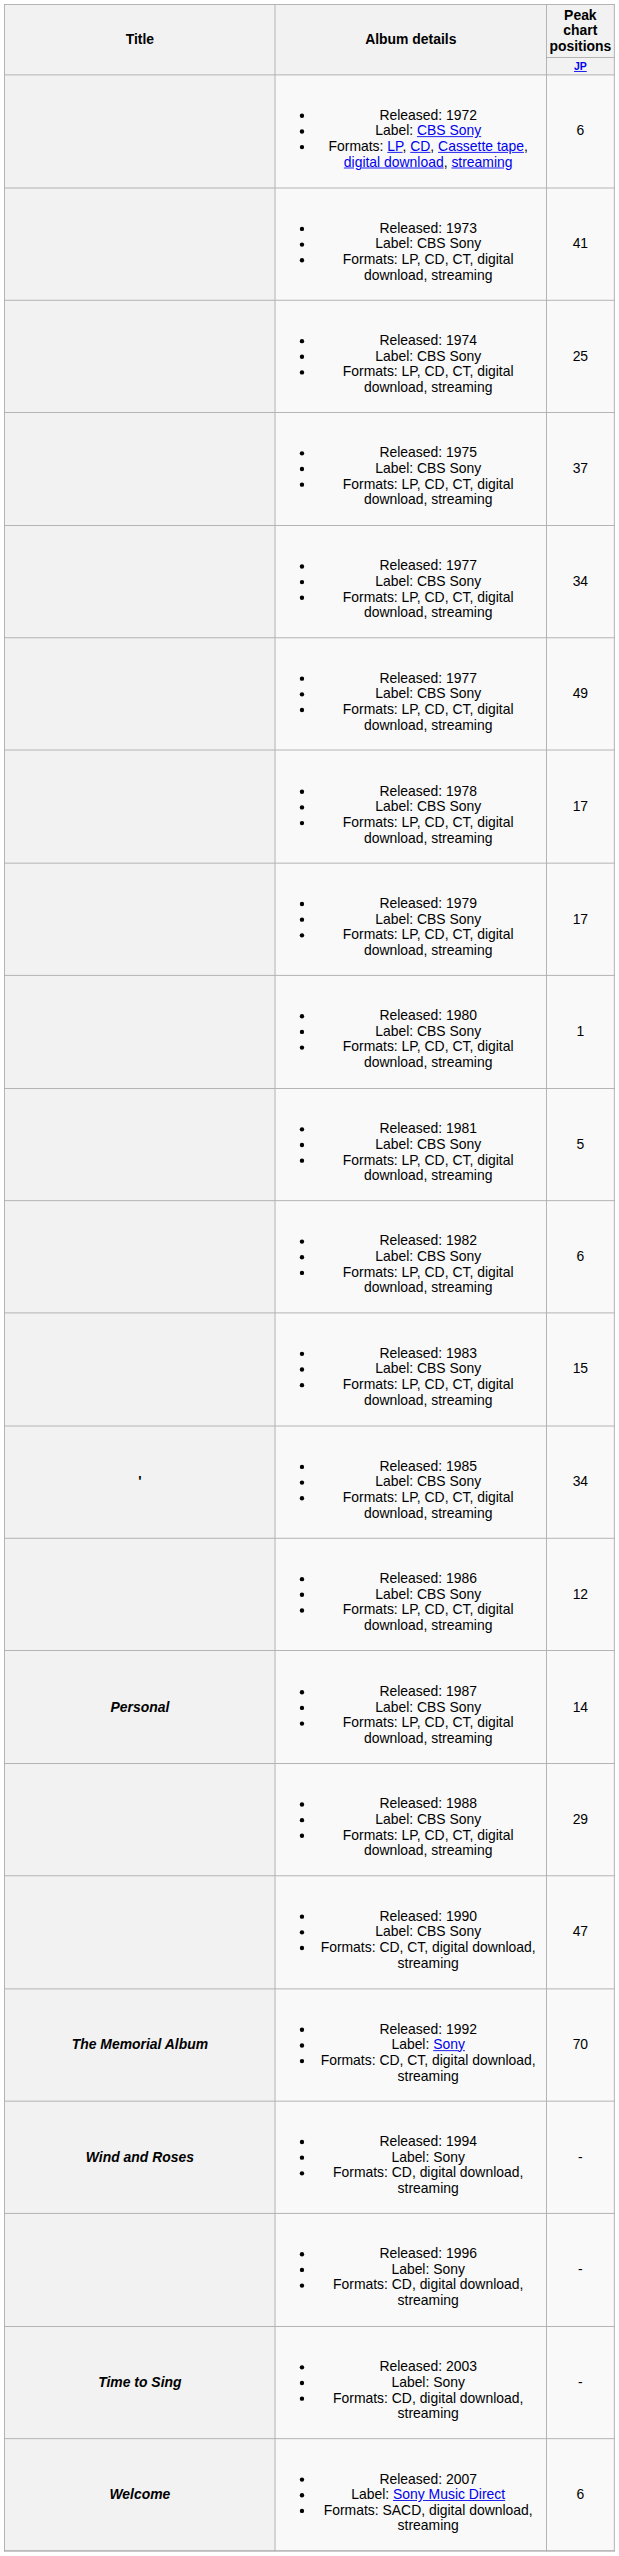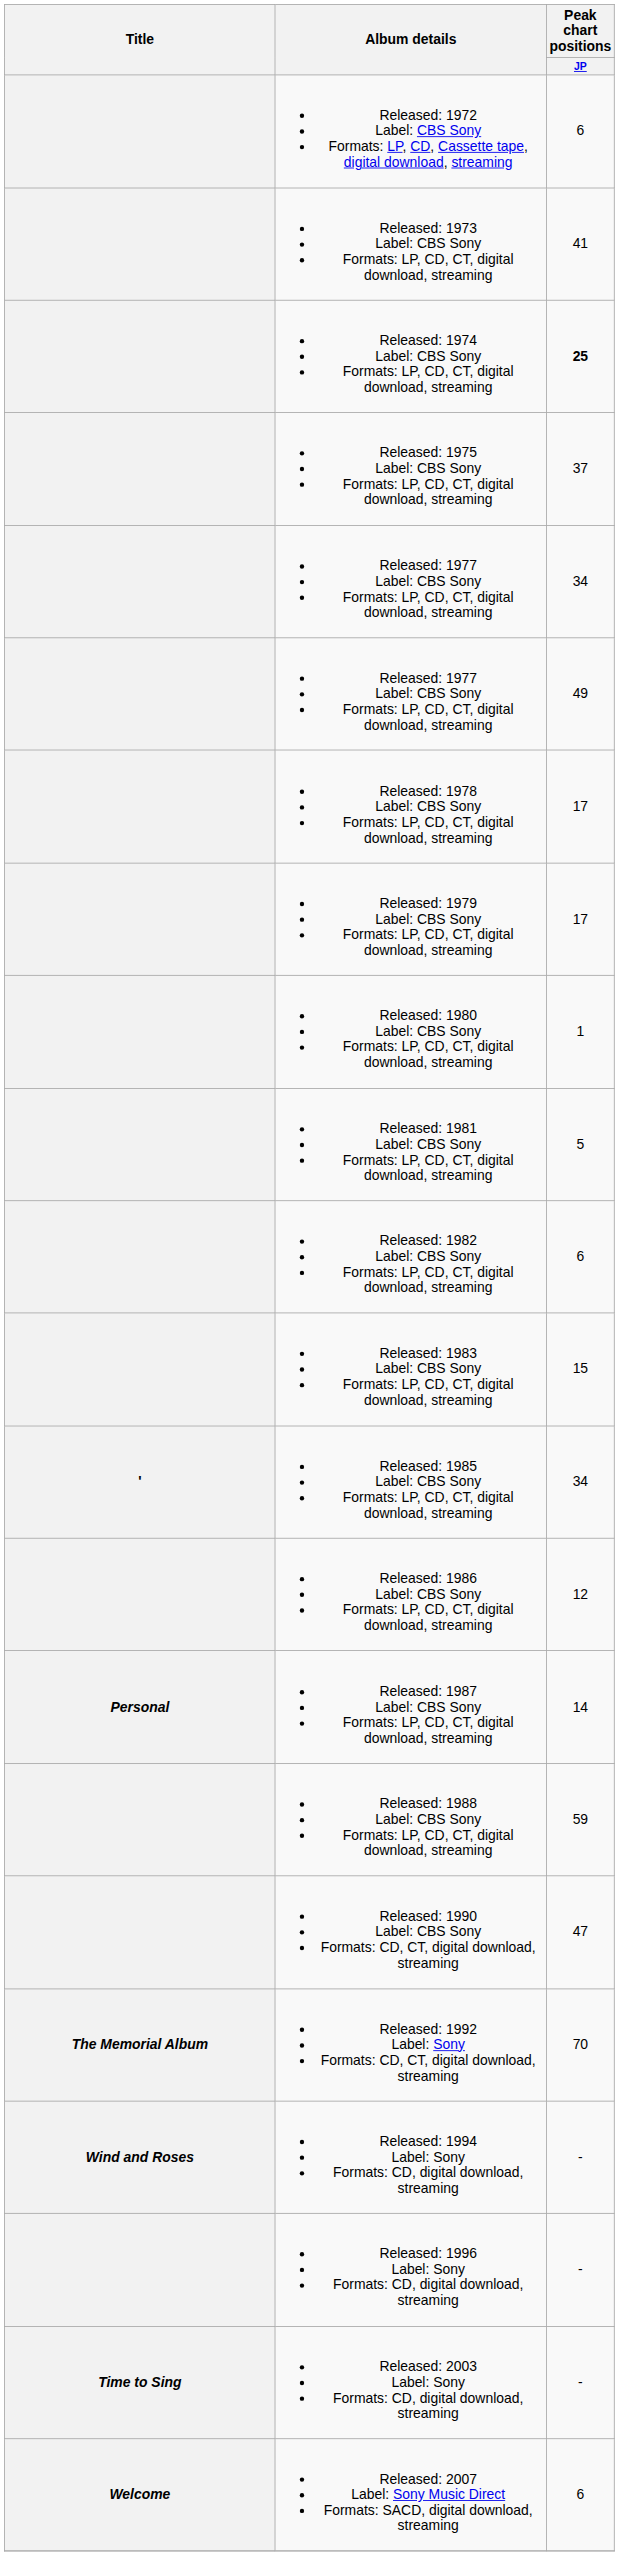row 5 | Peak chart positions / JP: normal -> bold
row 18 | Peak chart positions / JP: 29 -> 59
